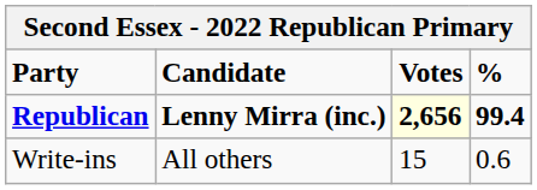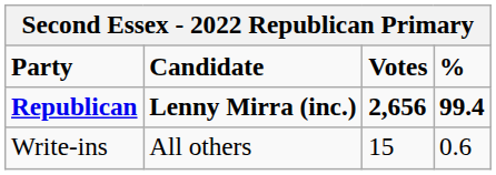Republican | Votes: lightyellow background -> no background
